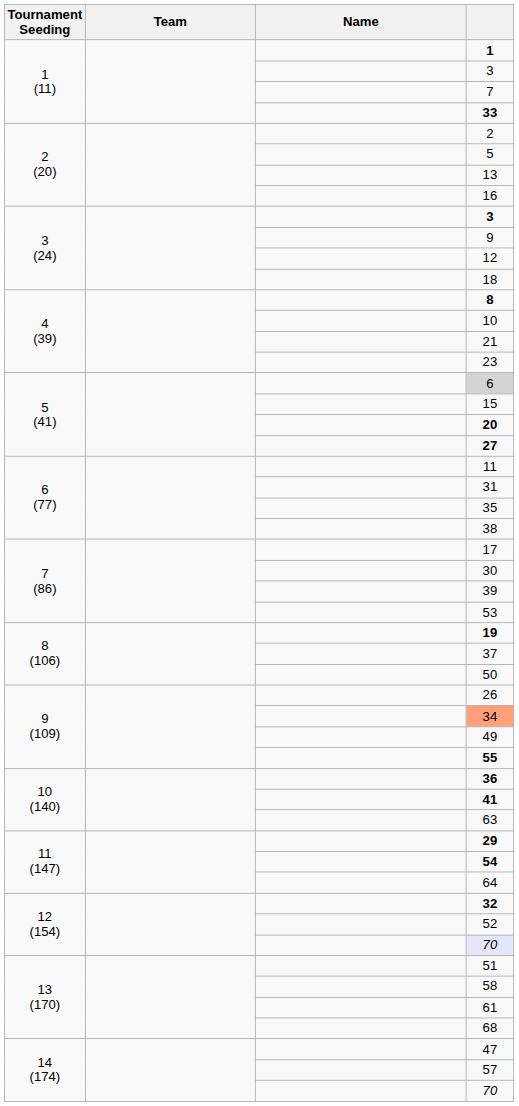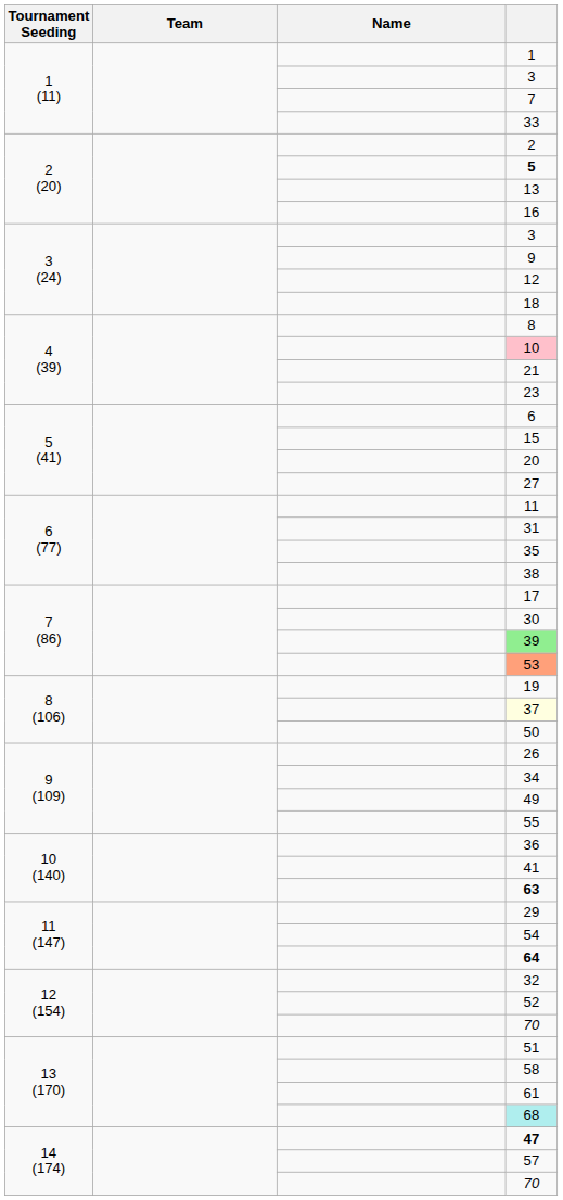1 | column 4: bold -> normal
33 | column 4: bold -> normal
5 | column 4: normal -> bold
3 (24) / 3 | column 4: bold -> normal
8 | column 4: bold -> normal
10 | column 4: no background -> pink background
6 | column 4: lightgrey background -> no background
20 | column 4: bold -> normal
27 | column 4: bold -> normal
39 | column 4: no background -> lightgreen background
53 | column 4: no background -> lightsalmon background
19 | column 4: bold -> normal
37 | column 4: no background -> lightyellow background
34 | column 4: lightsalmon background -> no background
55 | column 4: bold -> normal
36 | column 4: bold -> normal
41 | column 4: bold -> normal
63 | column 4: normal -> bold
29 | column 4: bold -> normal
54 | column 4: bold -> normal
64 | column 4: normal -> bold
32 | column 4: bold -> normal
12 (154) / 70 | column 4: lavender background -> no background
68 | column 4: no background -> paleturquoise background
47 | column 4: normal -> bold
